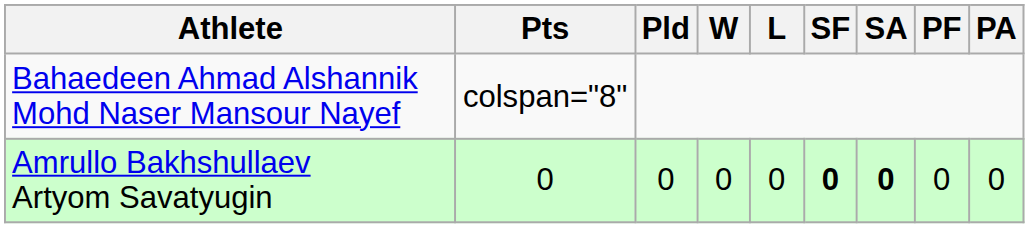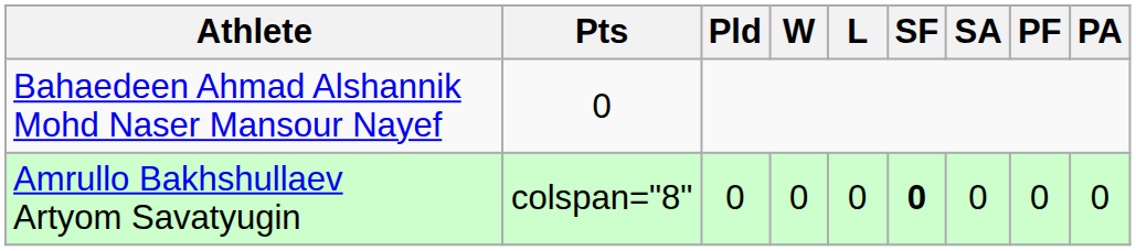Bahaedeen Ahmad Alshannik Mohd Naser Mansour Nayef | Pts: colspan="8" -> 0
Amrullo Bakhshullaev Artyom Savatyugin | Pts: 0 -> colspan="8"
Amrullo Bakhshullaev Artyom Savatyugin | SA: bold -> normal
